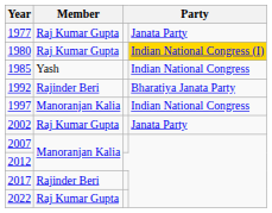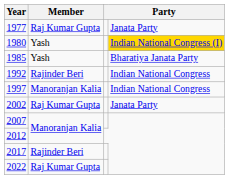1980 | Member: Raj Kumar Gupta -> Yash
1985 | column 4: Indian National Congress -> Bharatiya Janata Party
1992 | column 4: Bharatiya Janata Party -> Indian National Congress
